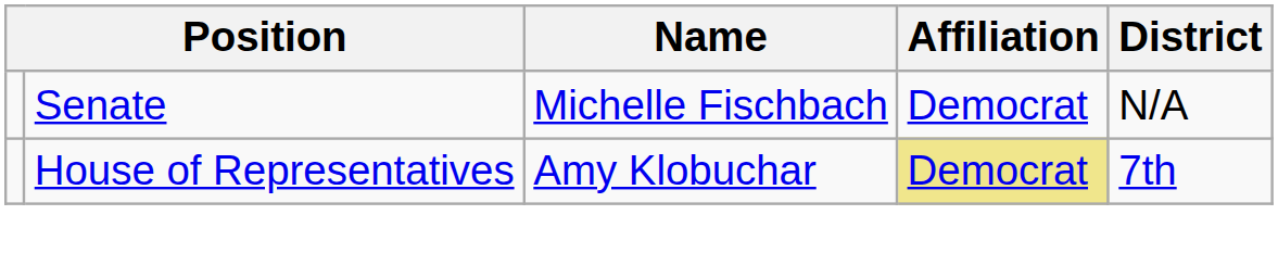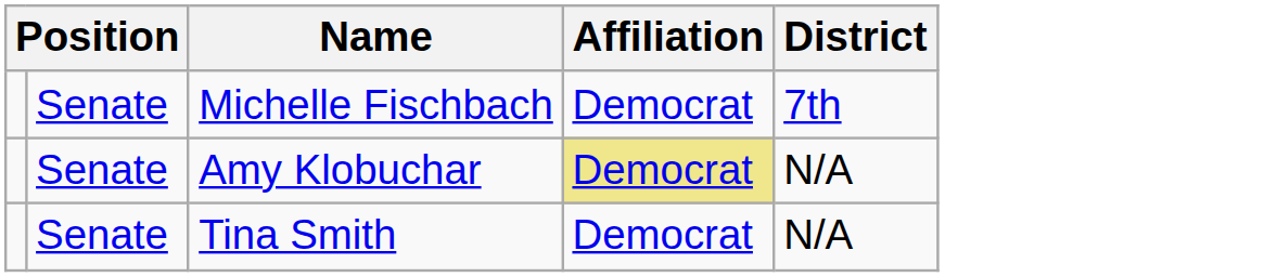Michelle Fischbach | District: N/A -> 7th
Amy Klobuchar | column 2: House of Representatives -> Senate
Amy Klobuchar | District: 7th -> N/A
+ row: Senate | Tina Smith | Democrat | N/A
